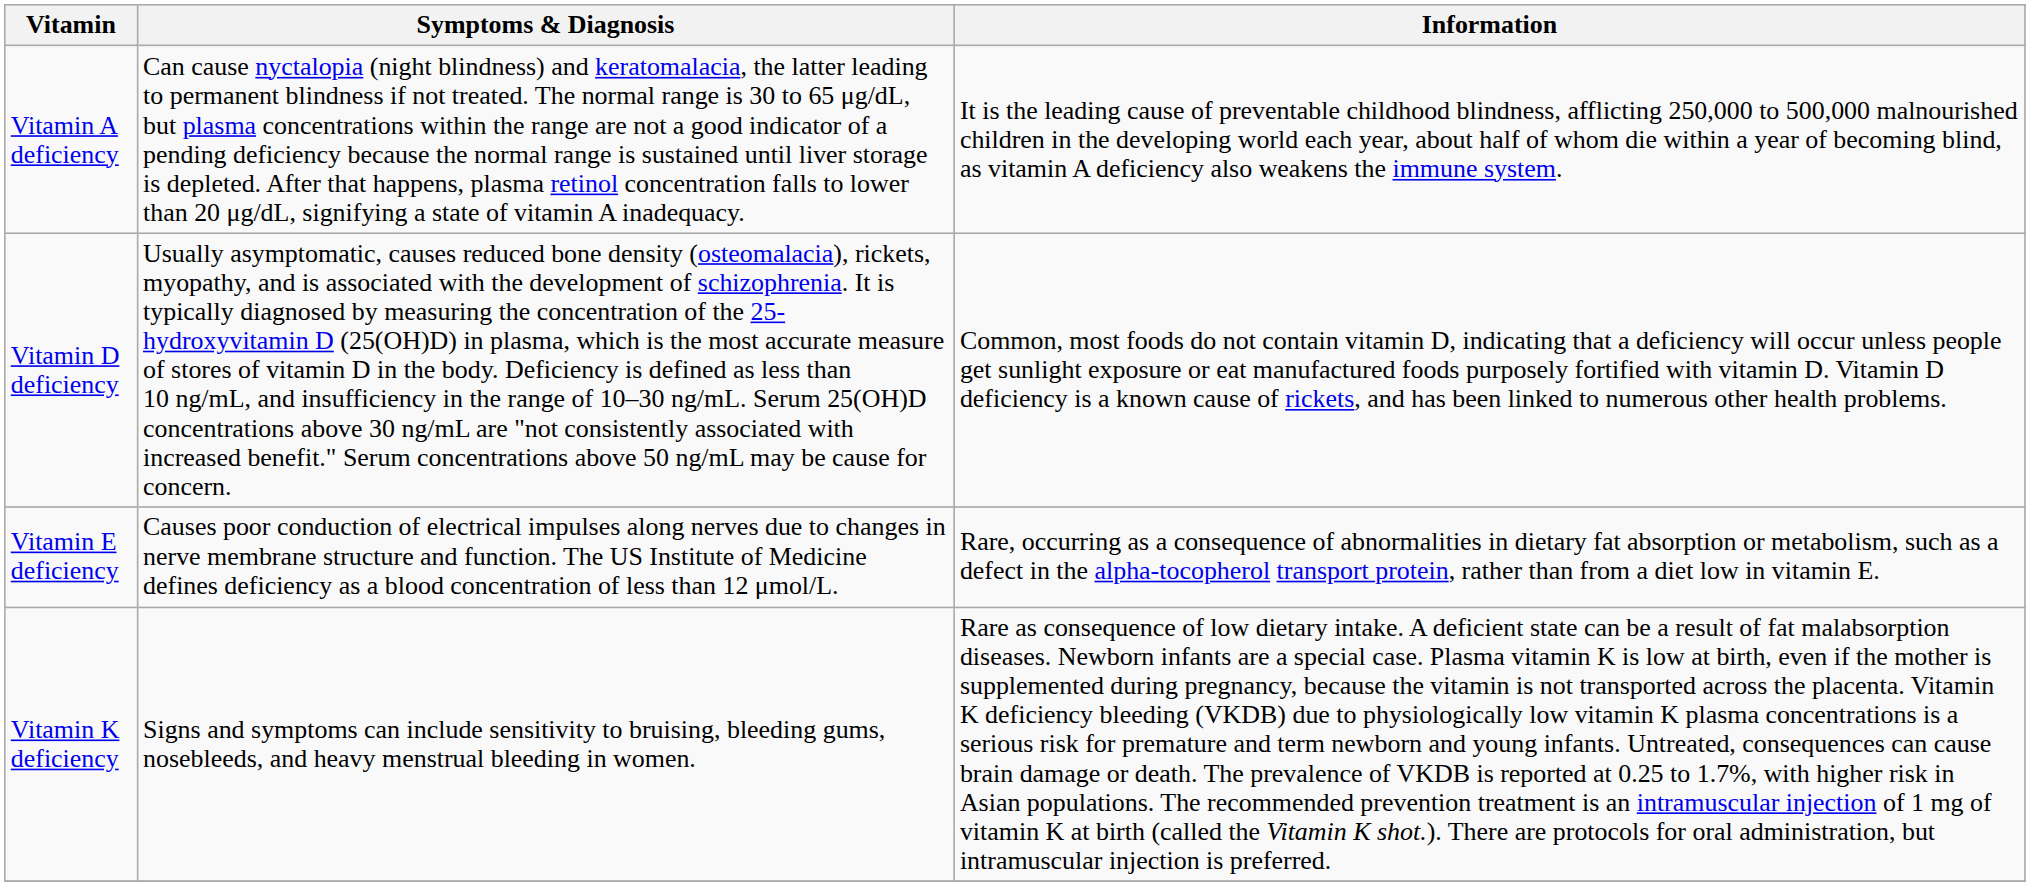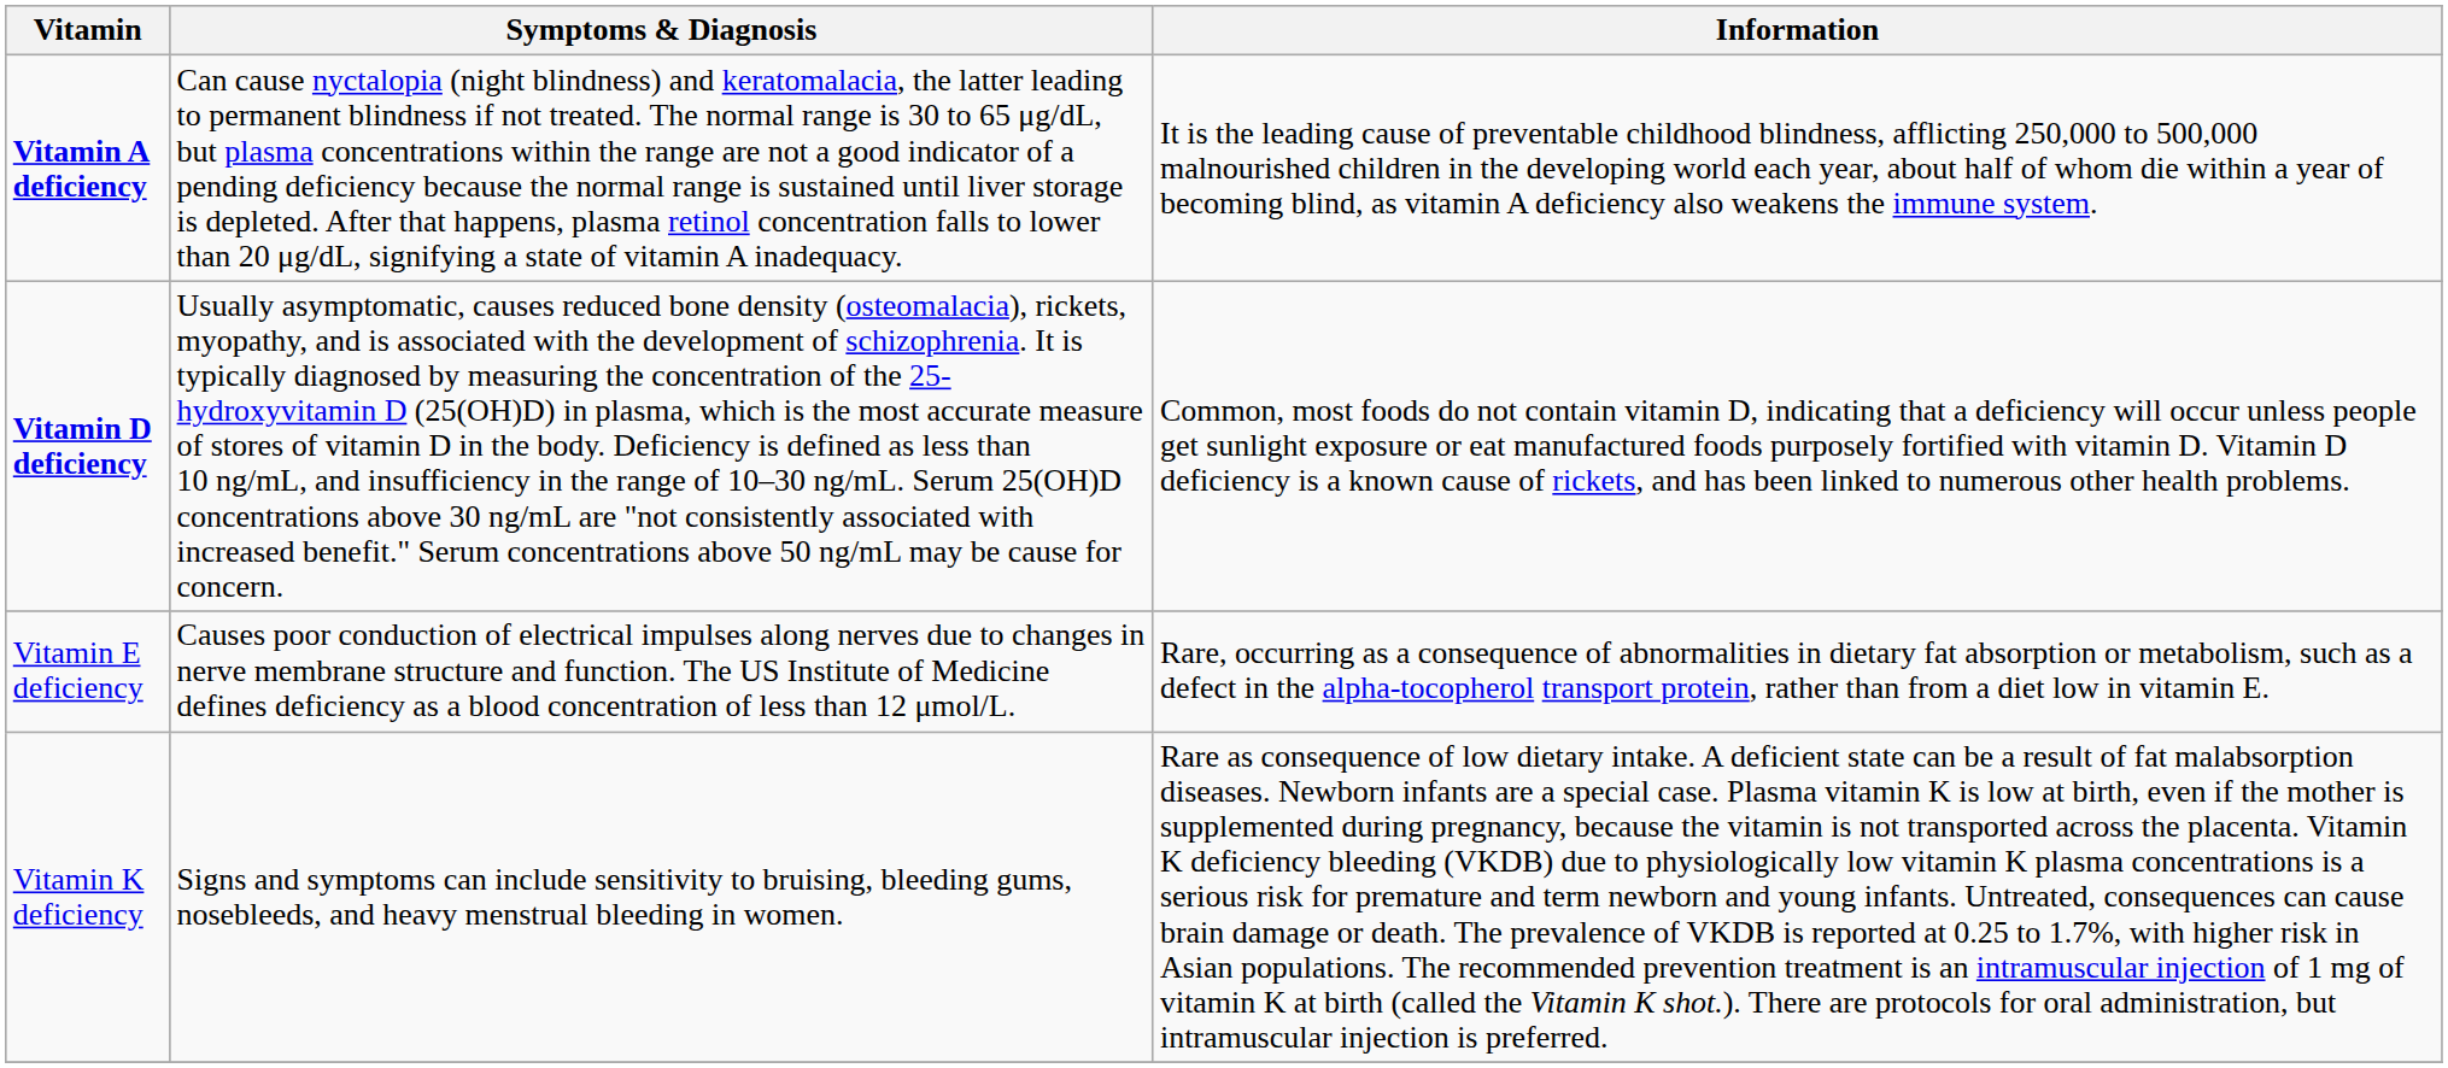Vitamin A deficiency | Vitamin: normal -> bold
Vitamin D deficiency | Vitamin: normal -> bold
